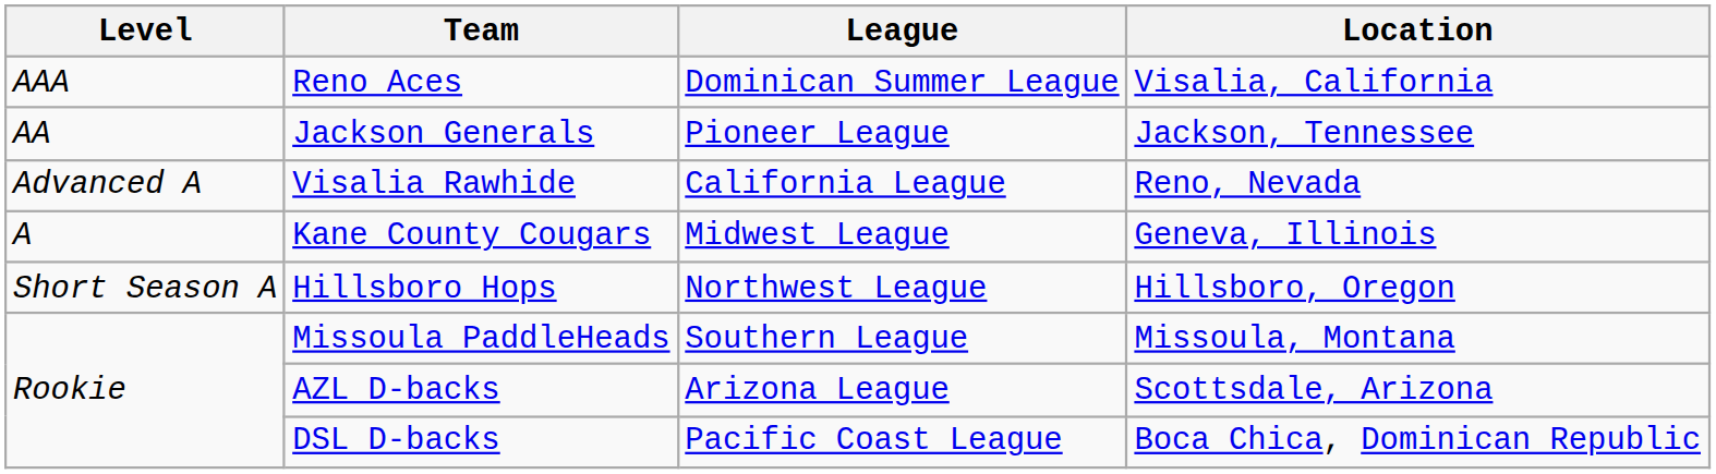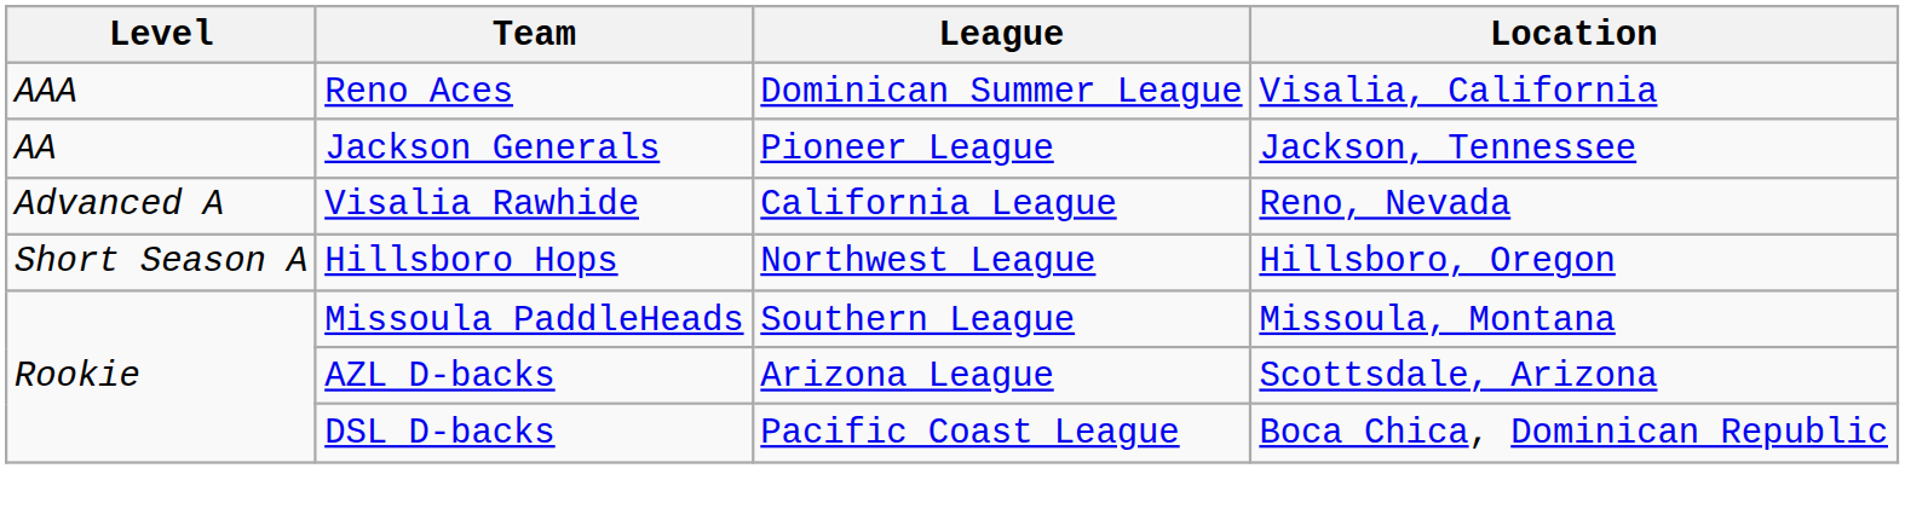- row: A | Kane County Cougars | Midwest League | Geneva, Illinois
